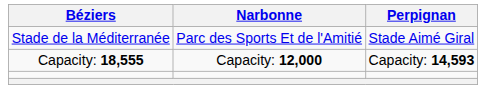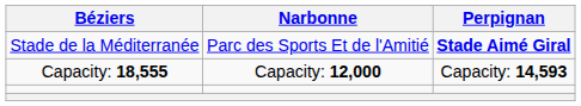Stade de la Méditerranée | Perpignan: normal -> bold
